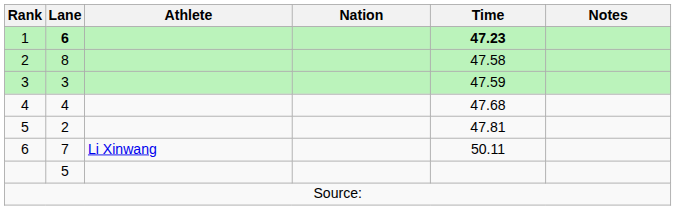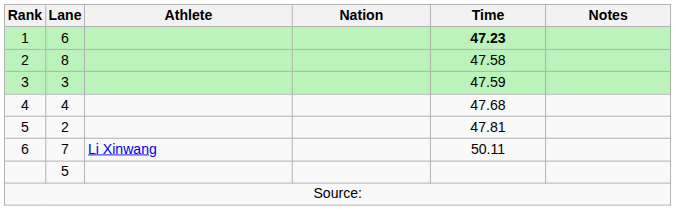1 | Lane: bold -> normal
